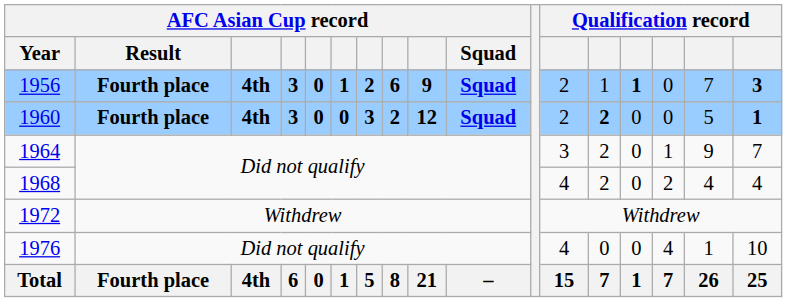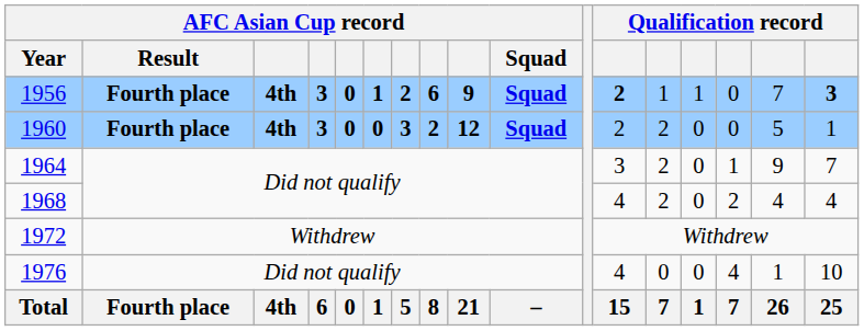1956 | column 12: normal -> bold
1956 | column 14: bold -> normal
1960 | column 13: bold -> normal
1960 | column 17: bold -> normal
